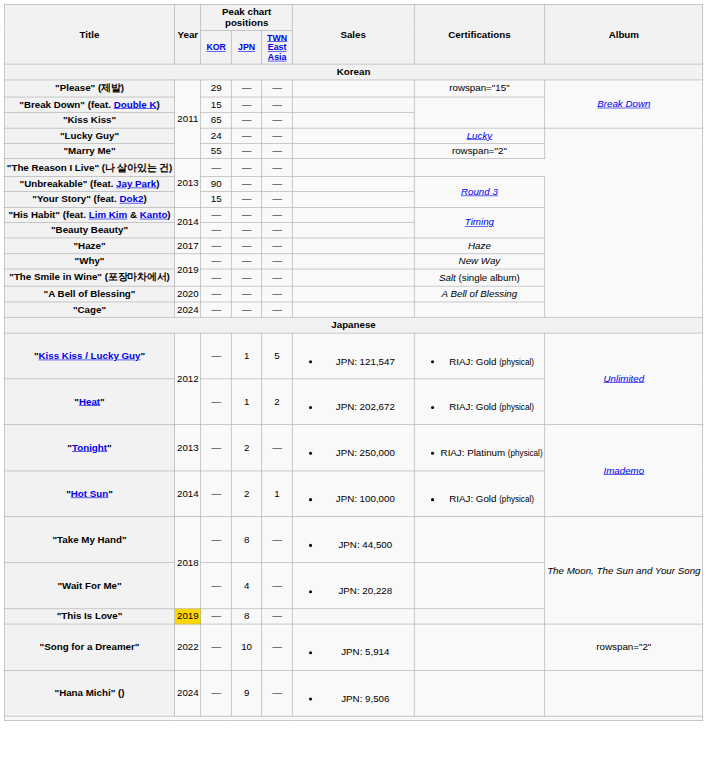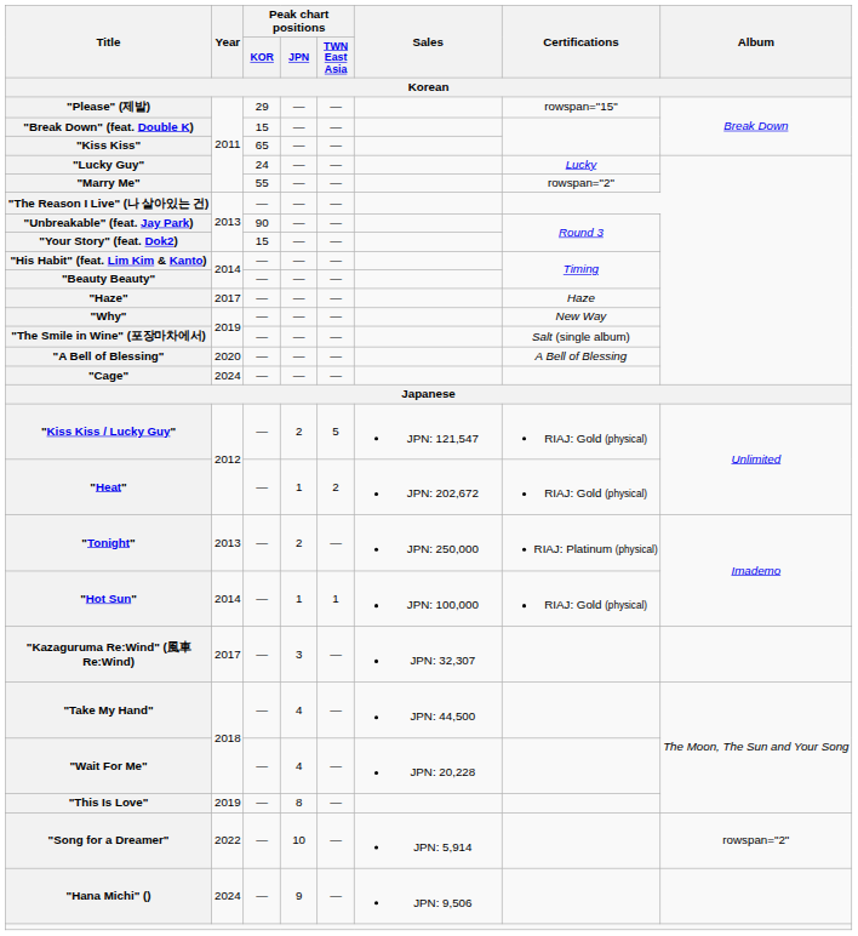"Kiss Kiss / Lucky Guy" | Peak chart positions / JPN: 1 -> 2
"Hot Sun" | Peak chart positions / JPN: 2 -> 1
+ row: "Kazaguruma Re:Wind" (風車 Re:Wind) | 2017 | — | 3 | — | JPN: 32,307
"Take My Hand" | Peak chart positions / JPN: 8 -> 4
"This Is Love" | Year: gold background -> no background
